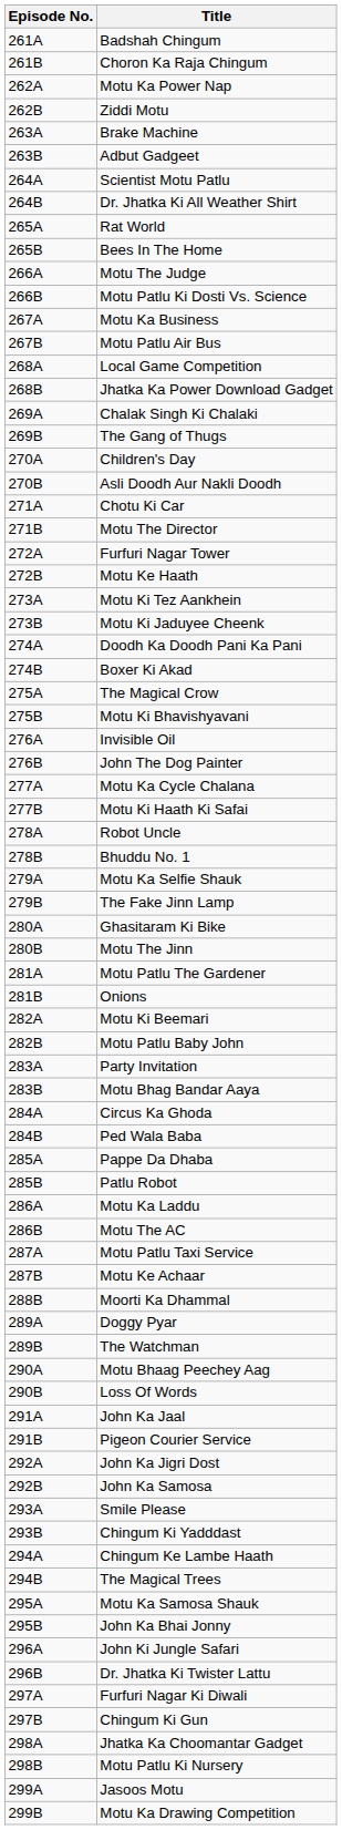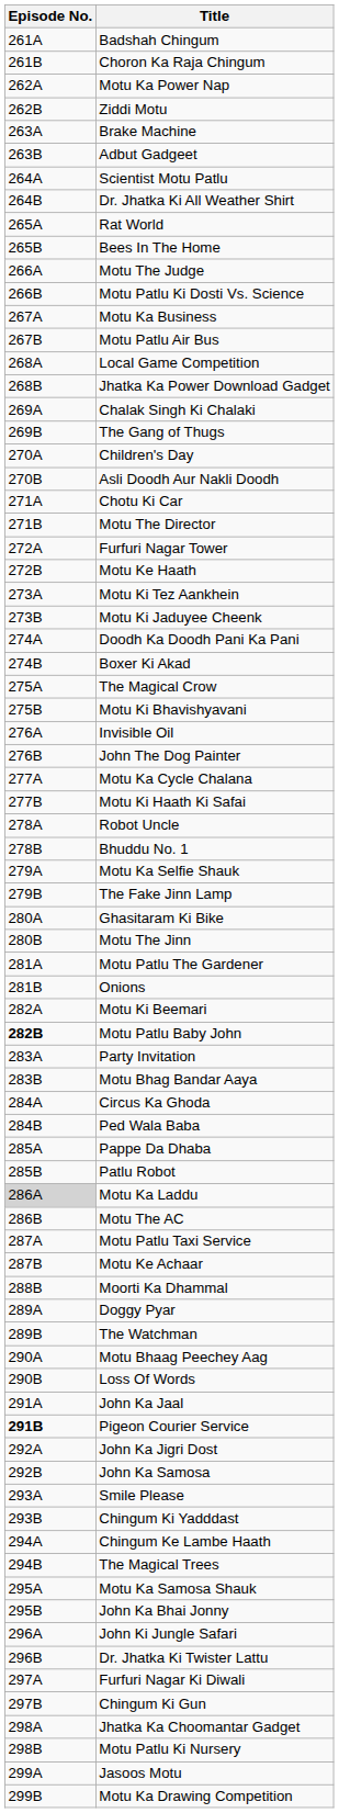Motu Patlu Baby John | Episode No.: normal -> bold
Motu Ka Laddu | Episode No.: no background -> lightgrey background
Pigeon Courier Service | Episode No.: normal -> bold
